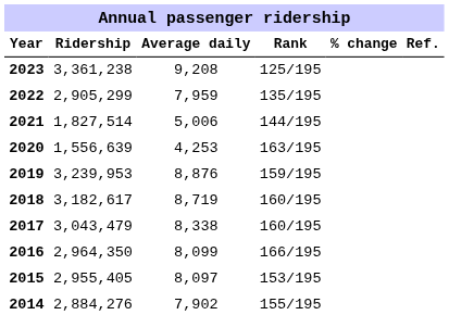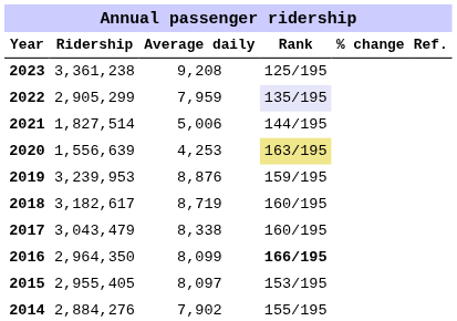2022 | Rank: no background -> lavender background
2020 | Rank: no background -> khaki background
2016 | Rank: normal -> bold
